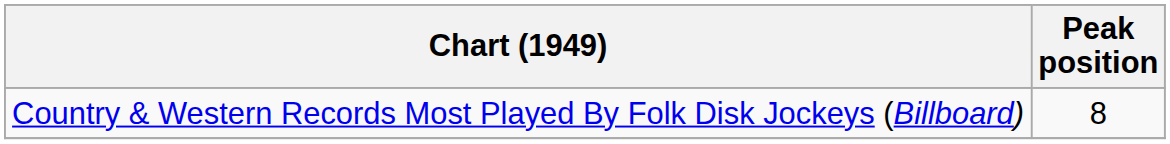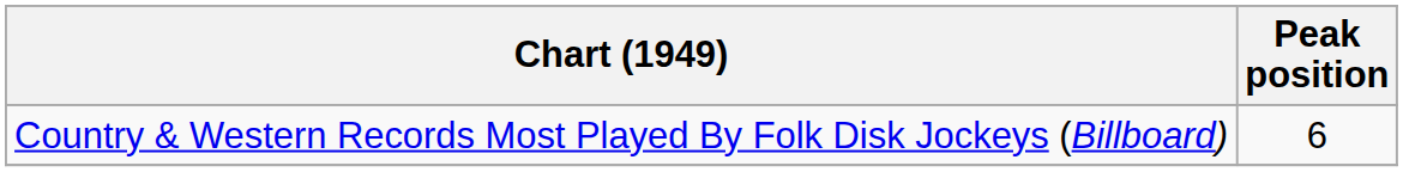row 2 | Peak position: 8 -> 6
